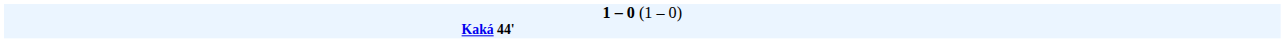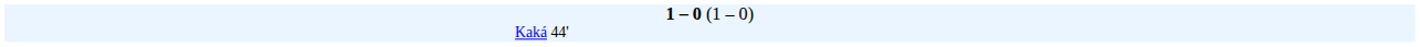Kaká 44' | column 1: bold -> normal
